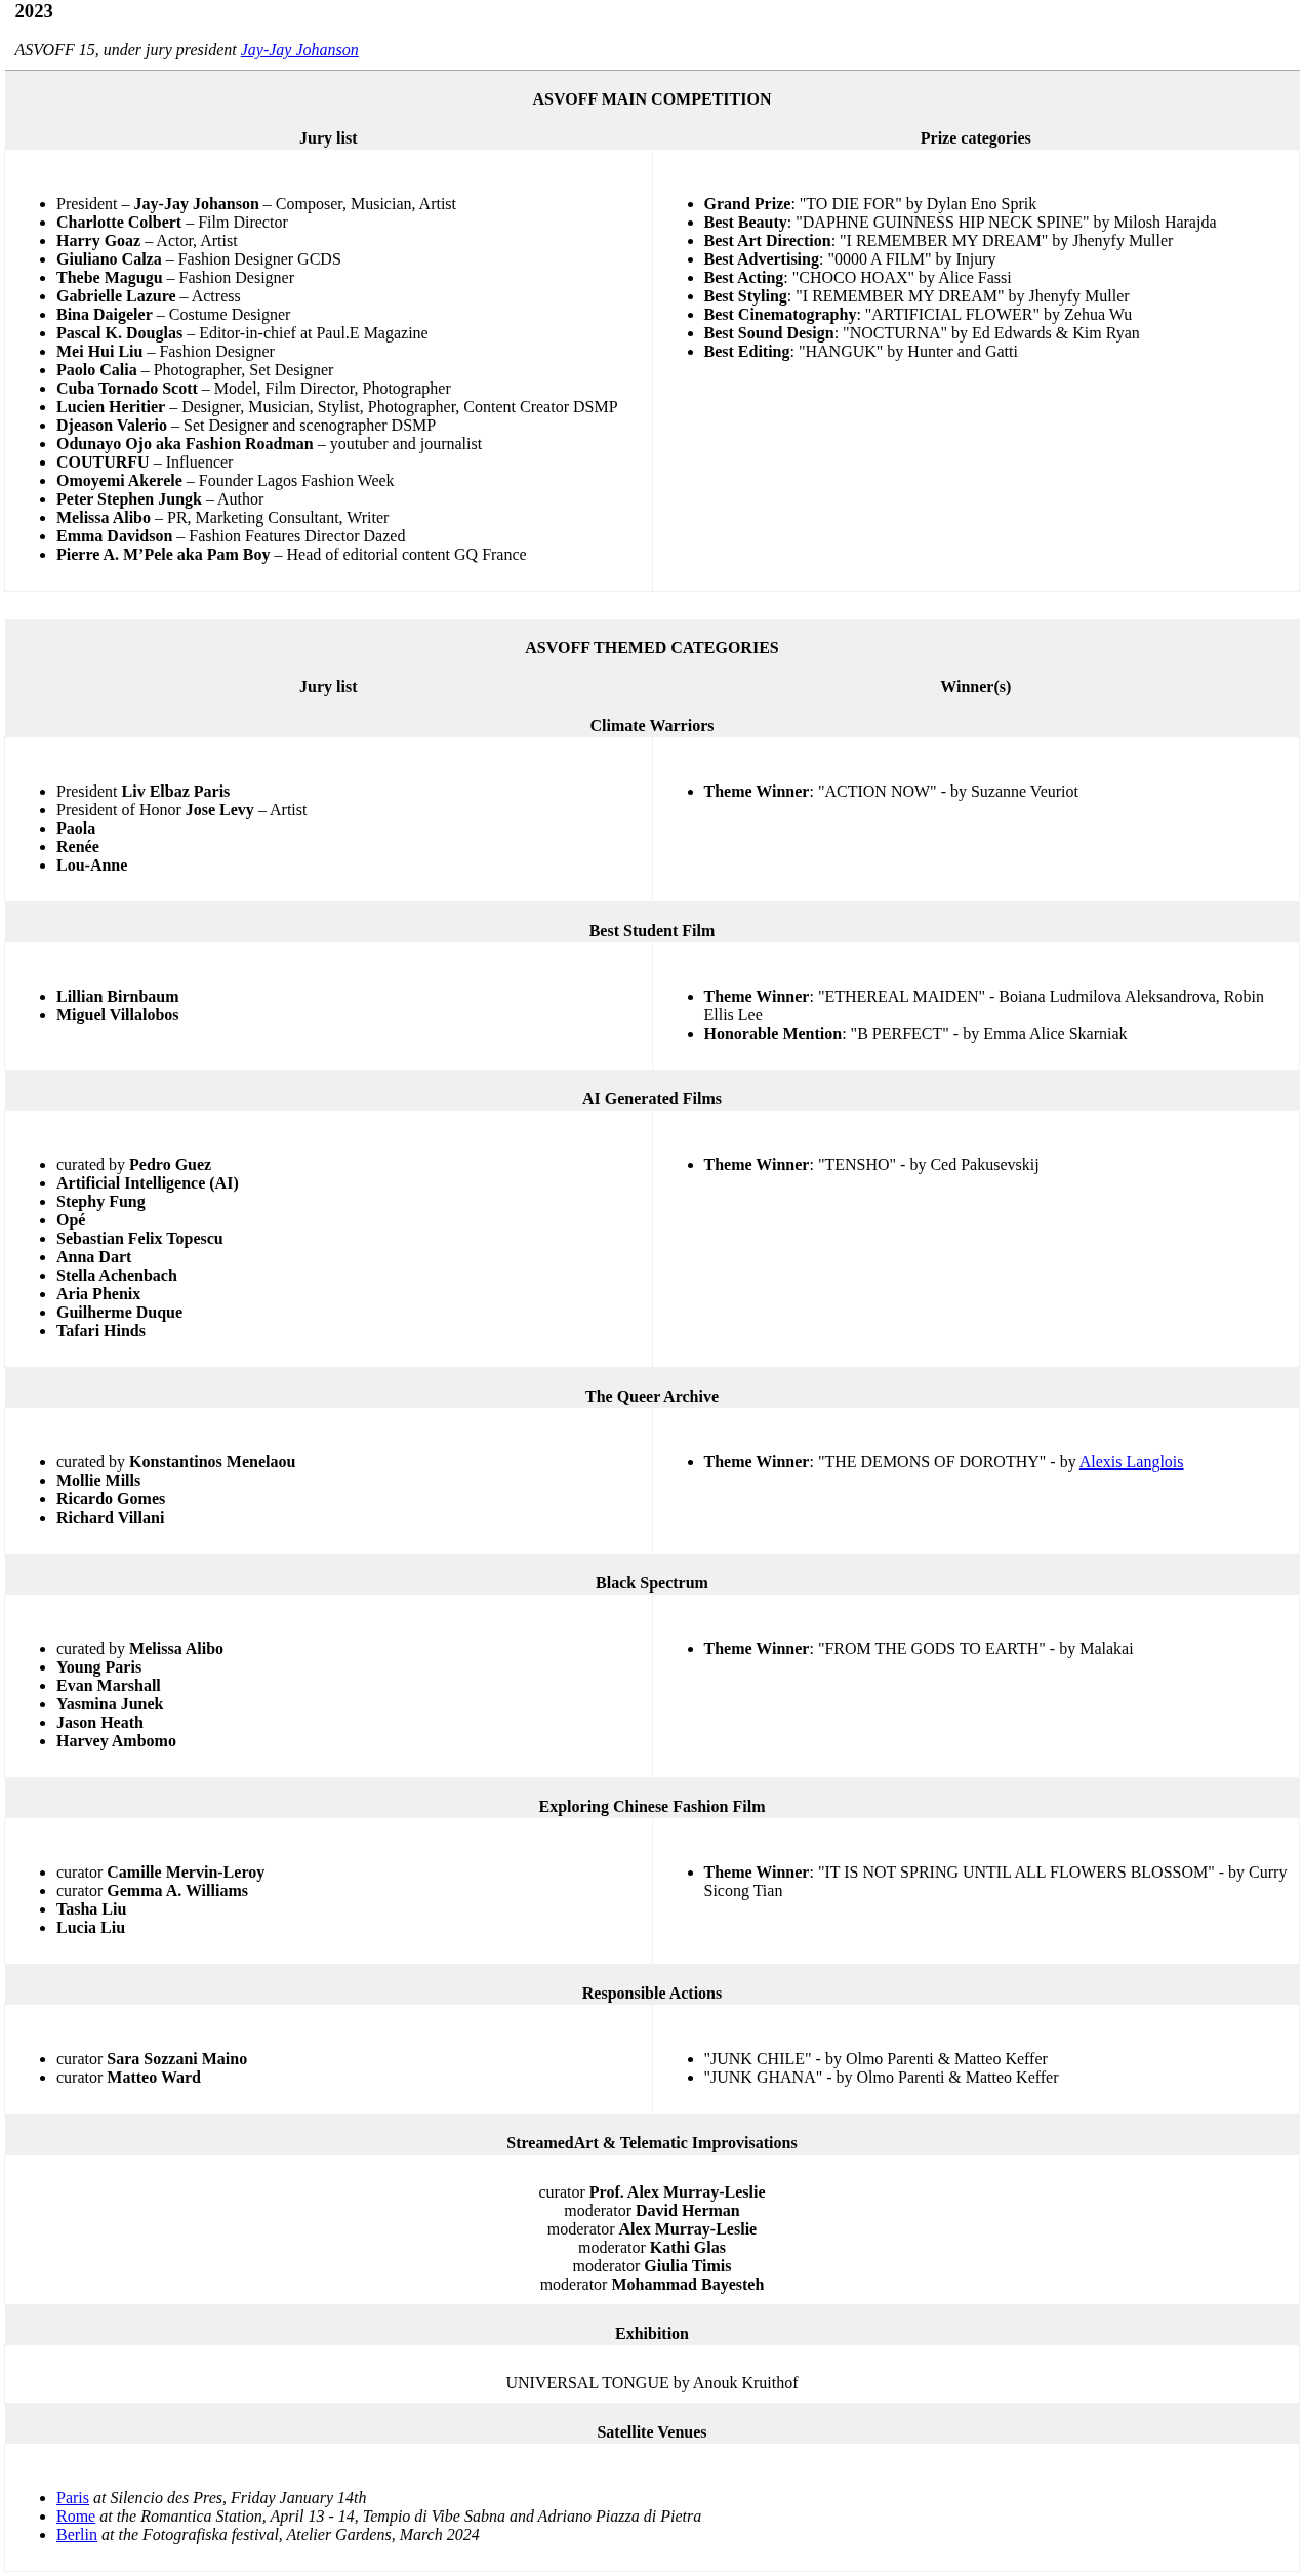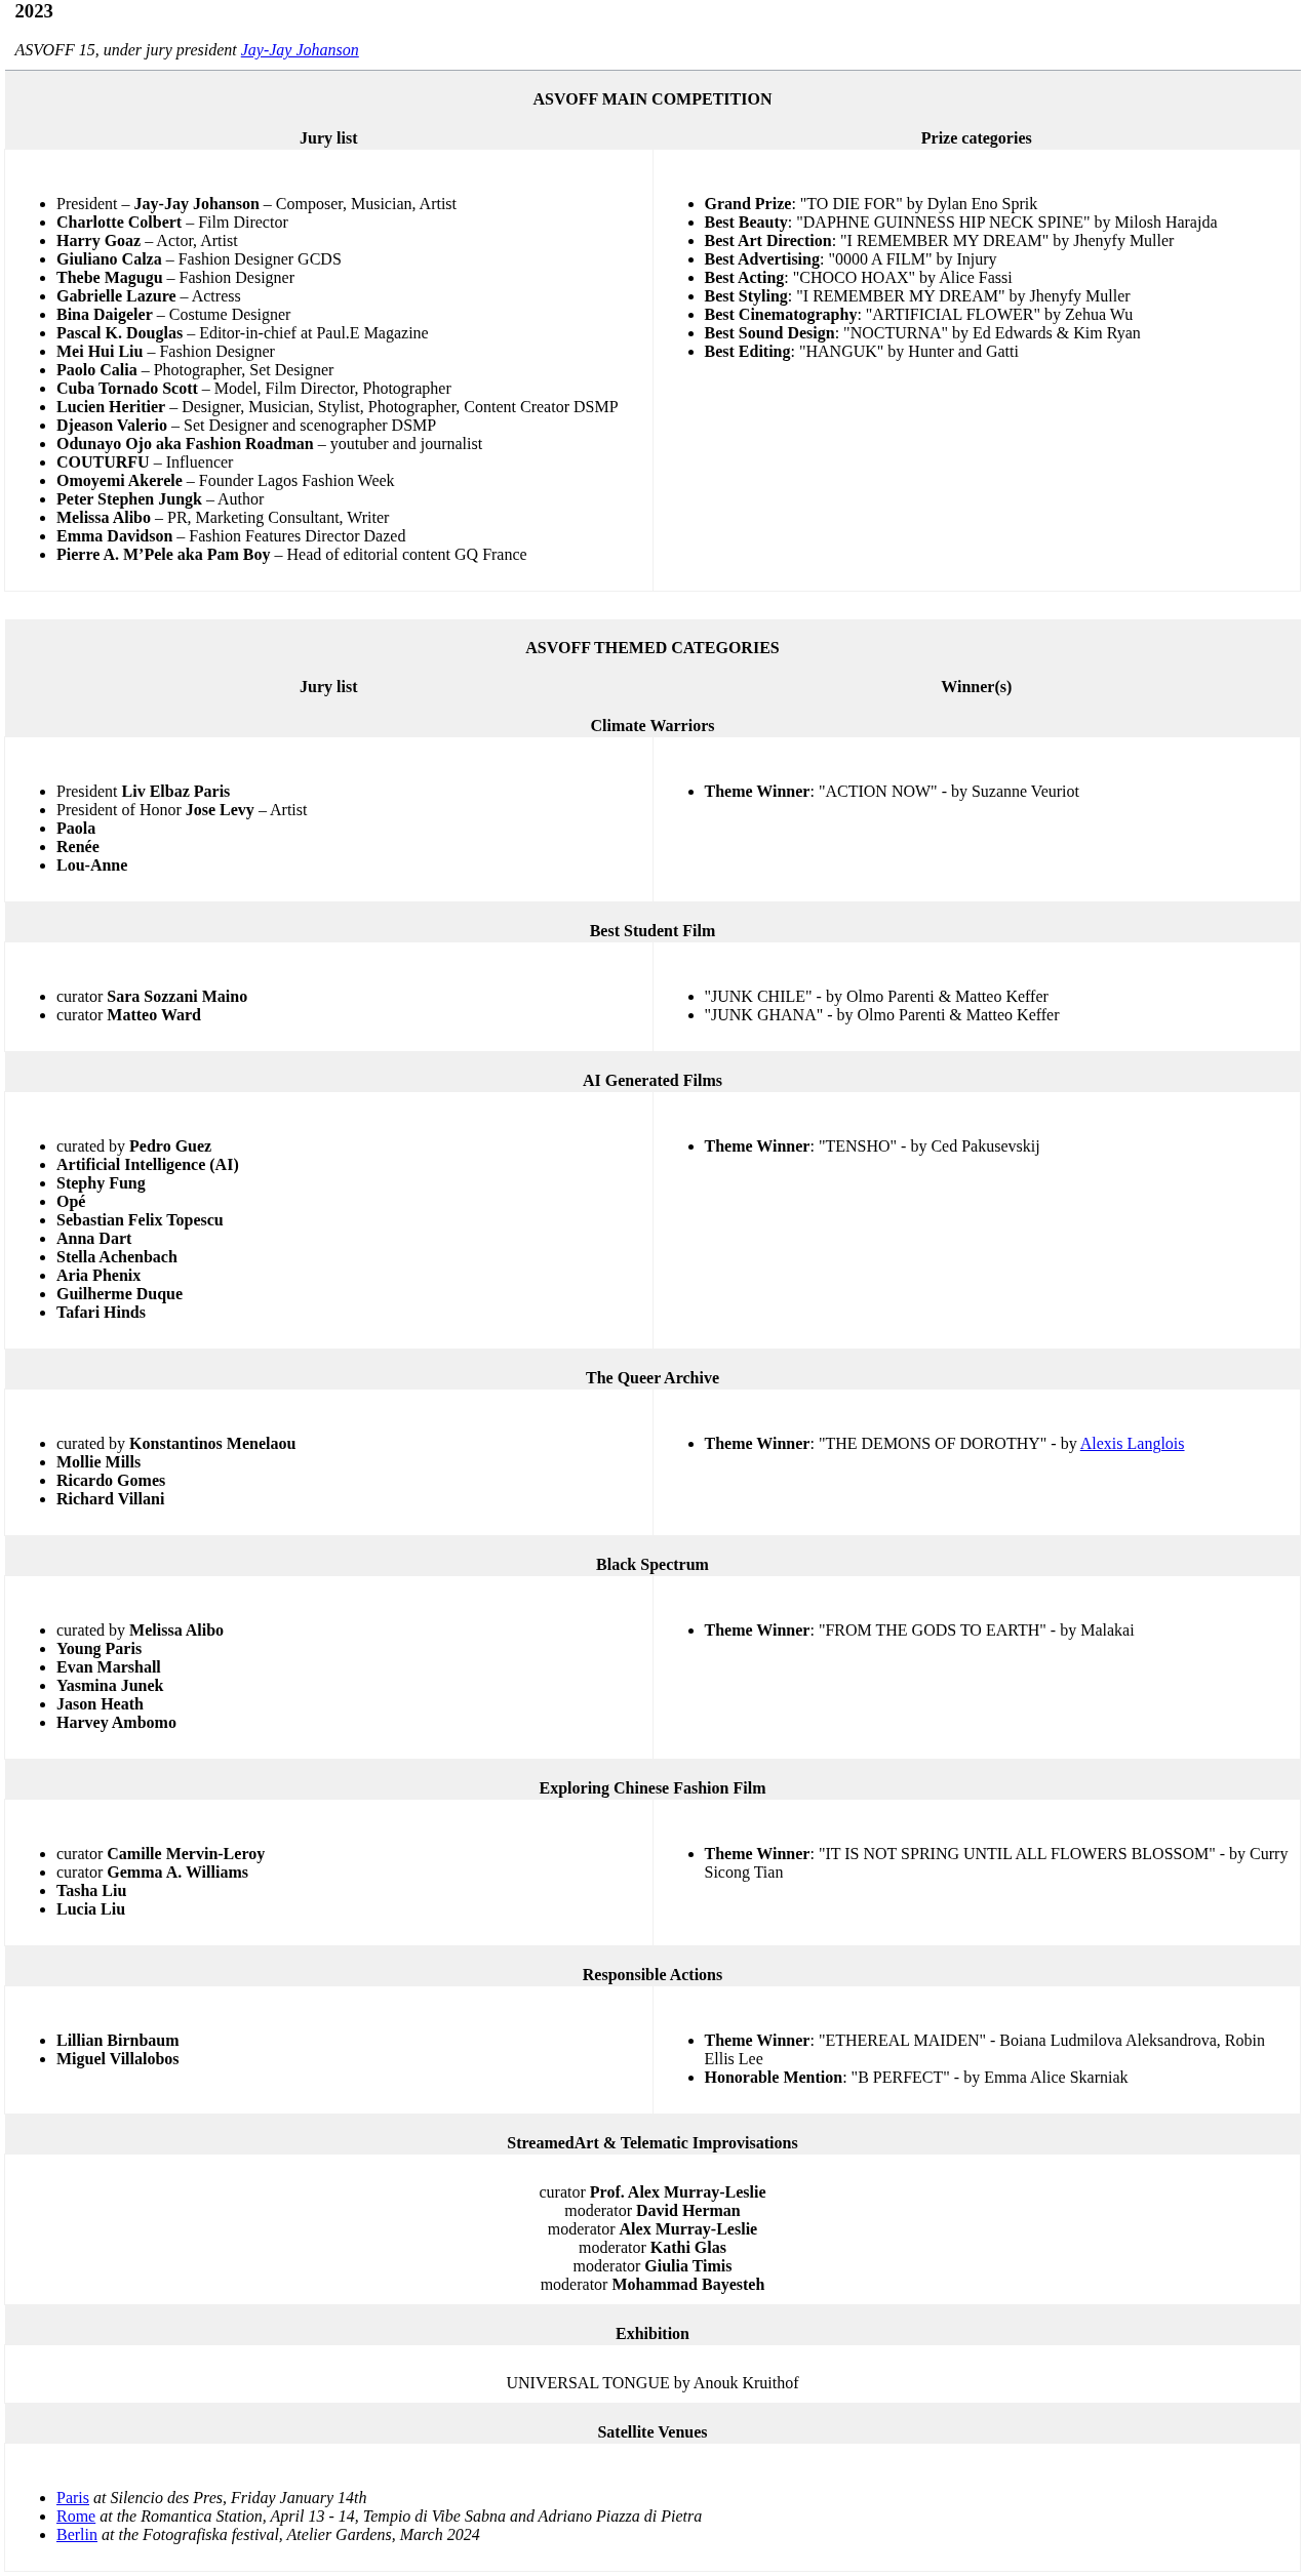rows swapped: Lillian Birnbaum Miguel Villalobos <-> curator Sara Sozzani Maino curator Matteo Ward
